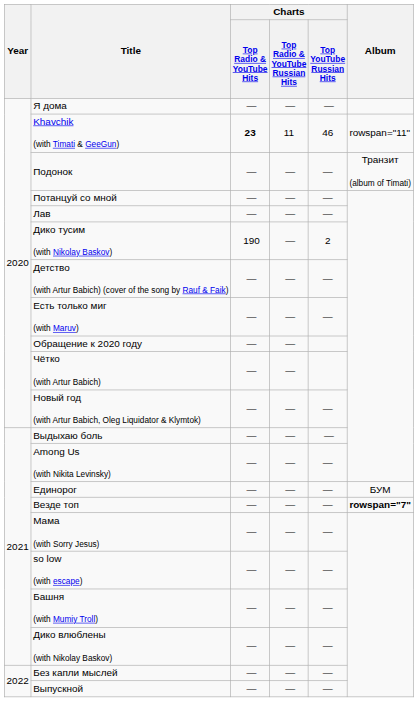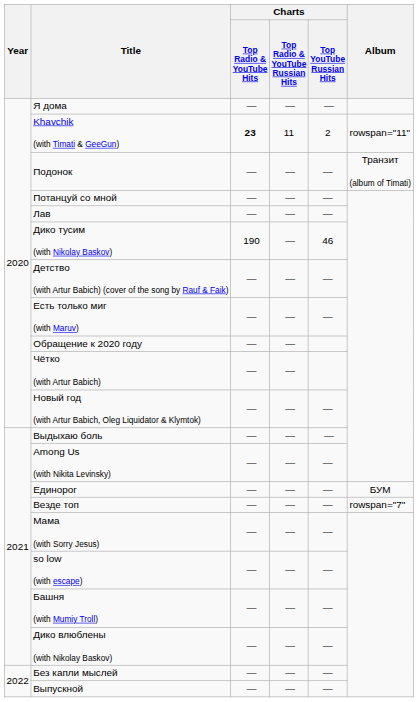Khavchik (with Timati & GeeGun) | Charts / Top YouTube Russian Hits: 46 -> 2
Дико тусим (with Nikolay Baskov) | Charts / Top YouTube Russian Hits: 2 -> 46
Везде топ | Album: bold -> normal
